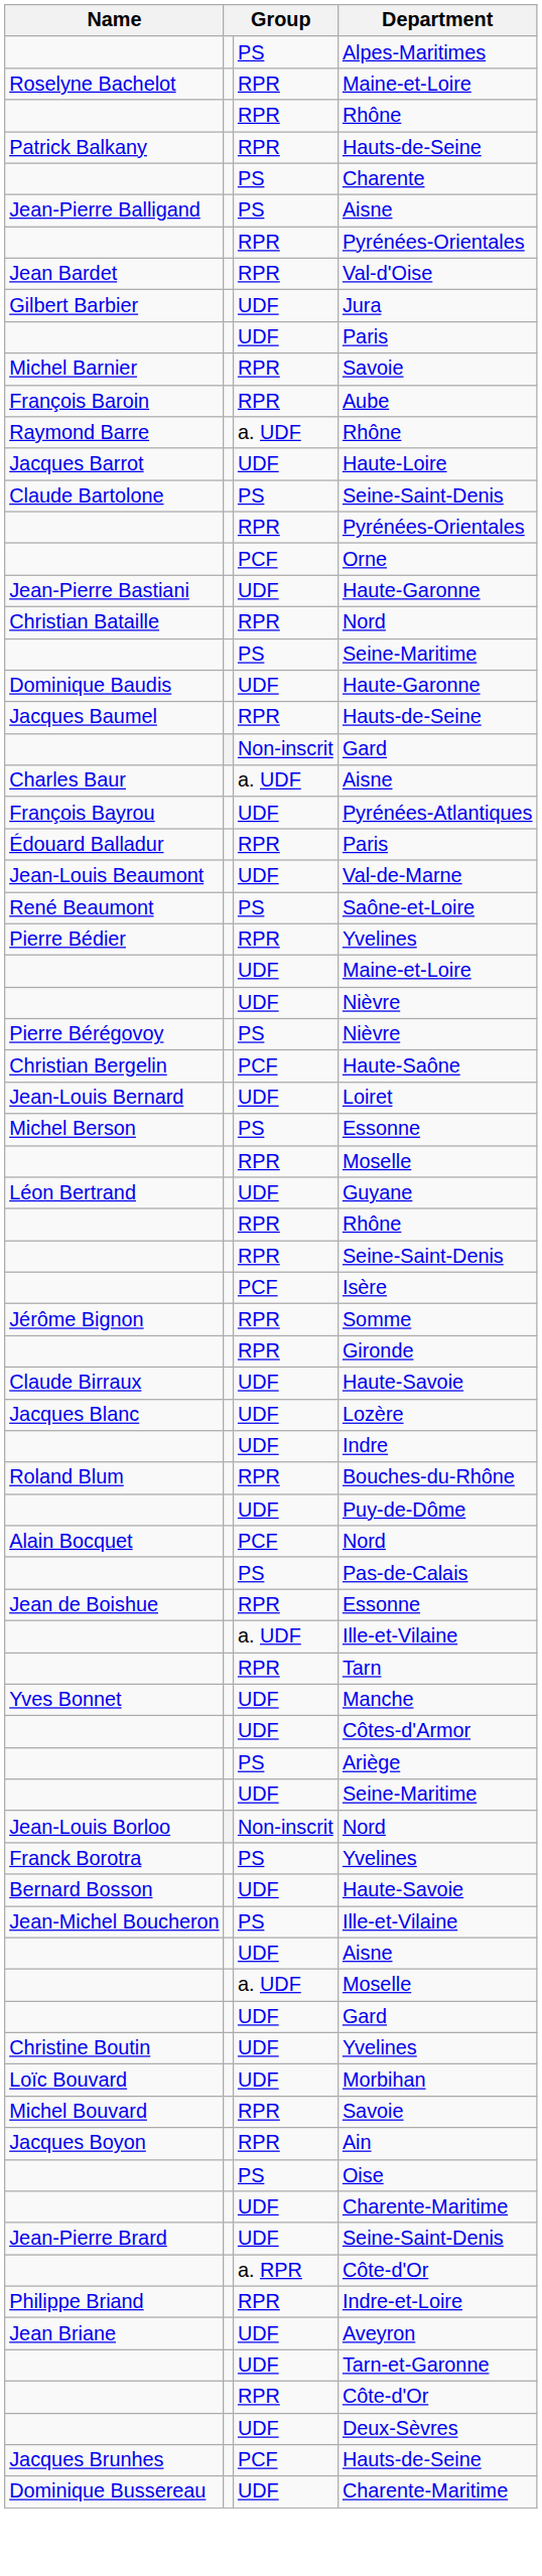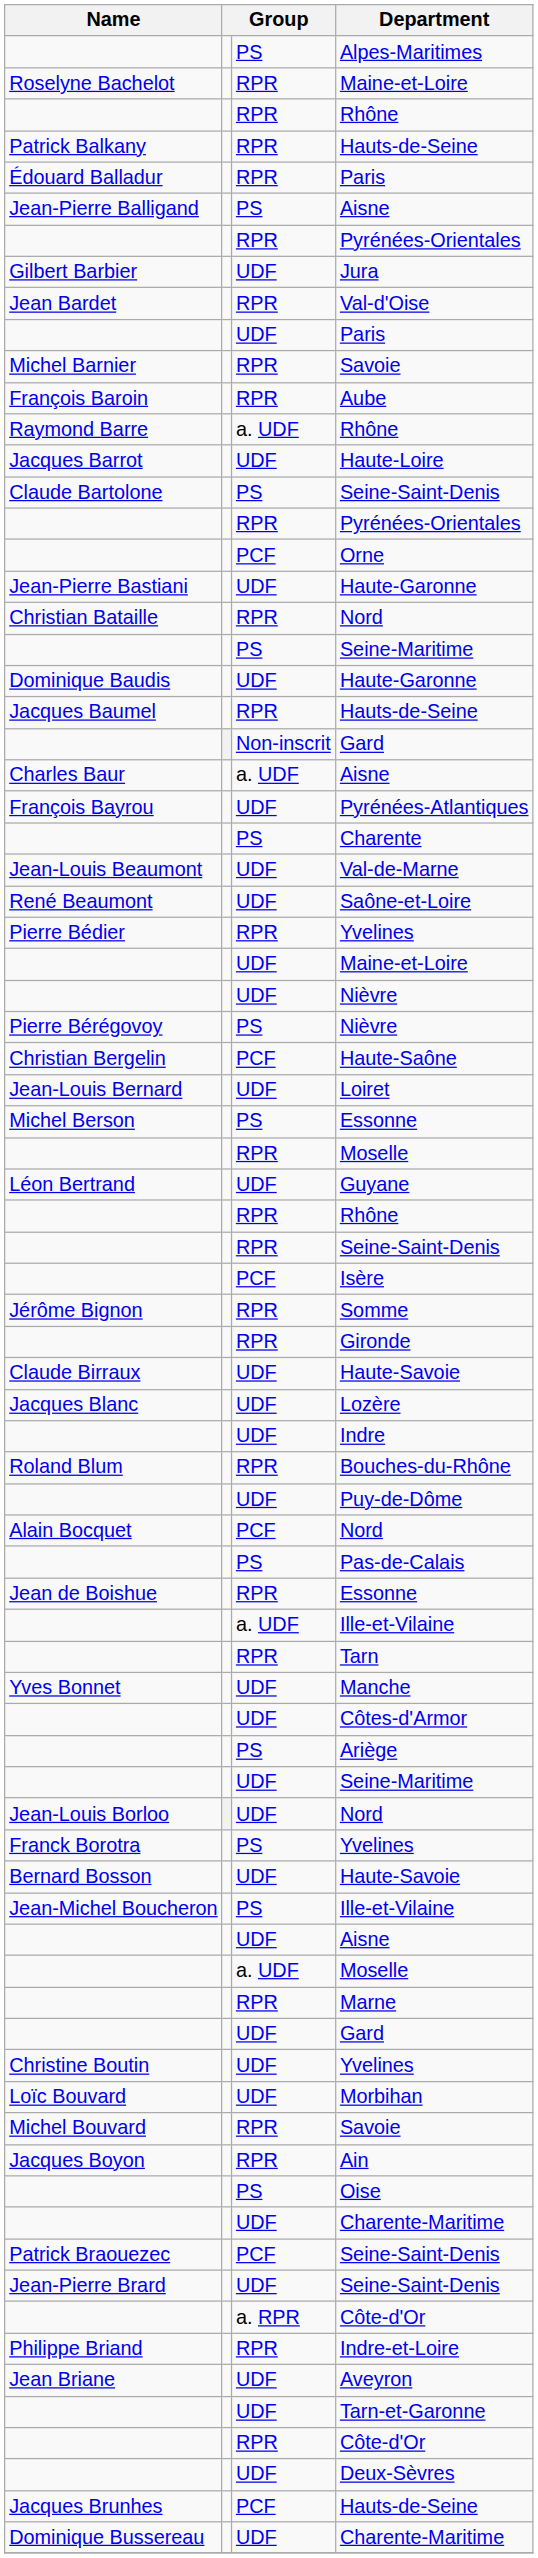rows swapped: Édouard Balladur / Paris <-> Charente
rows swapped: Jura <-> Val-d'Oise
Saône-et-Loire | column 3: PS -> UDF
Jean-Louis Borloo / Nord | column 3: Non-inscrit -> UDF
+ row: RPR | Marne
+ row: Patrick Braouezec | PCF | Seine-Saint-Denis
